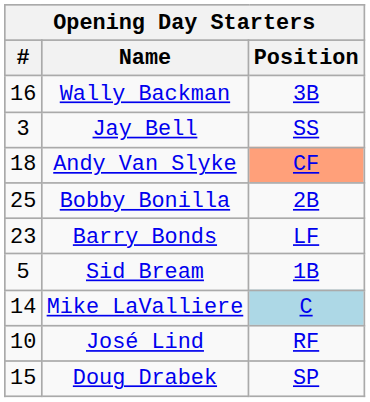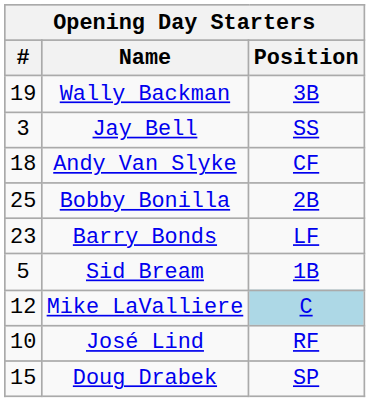Wally Backman | #: 16 -> 19
Andy Van Slyke | Position: lightsalmon background -> no background
Mike LaValliere | #: 14 -> 12
